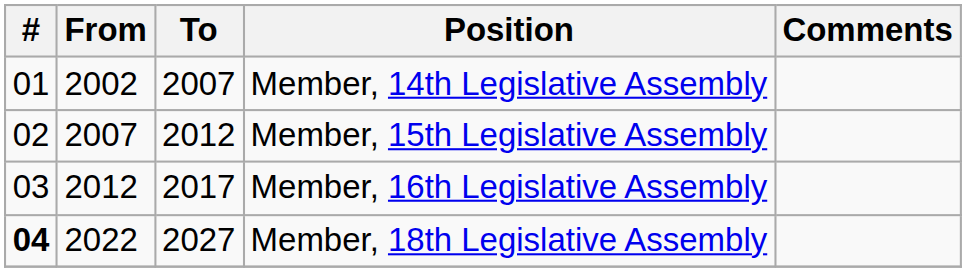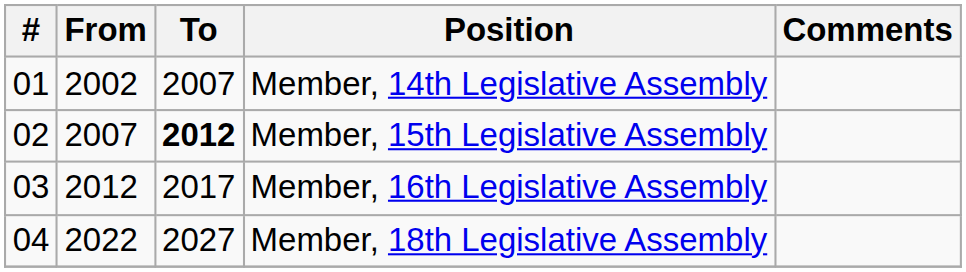Member, 15th Legislative Assembly | To: normal -> bold
Member, 18th Legislative Assembly | #: bold -> normal
